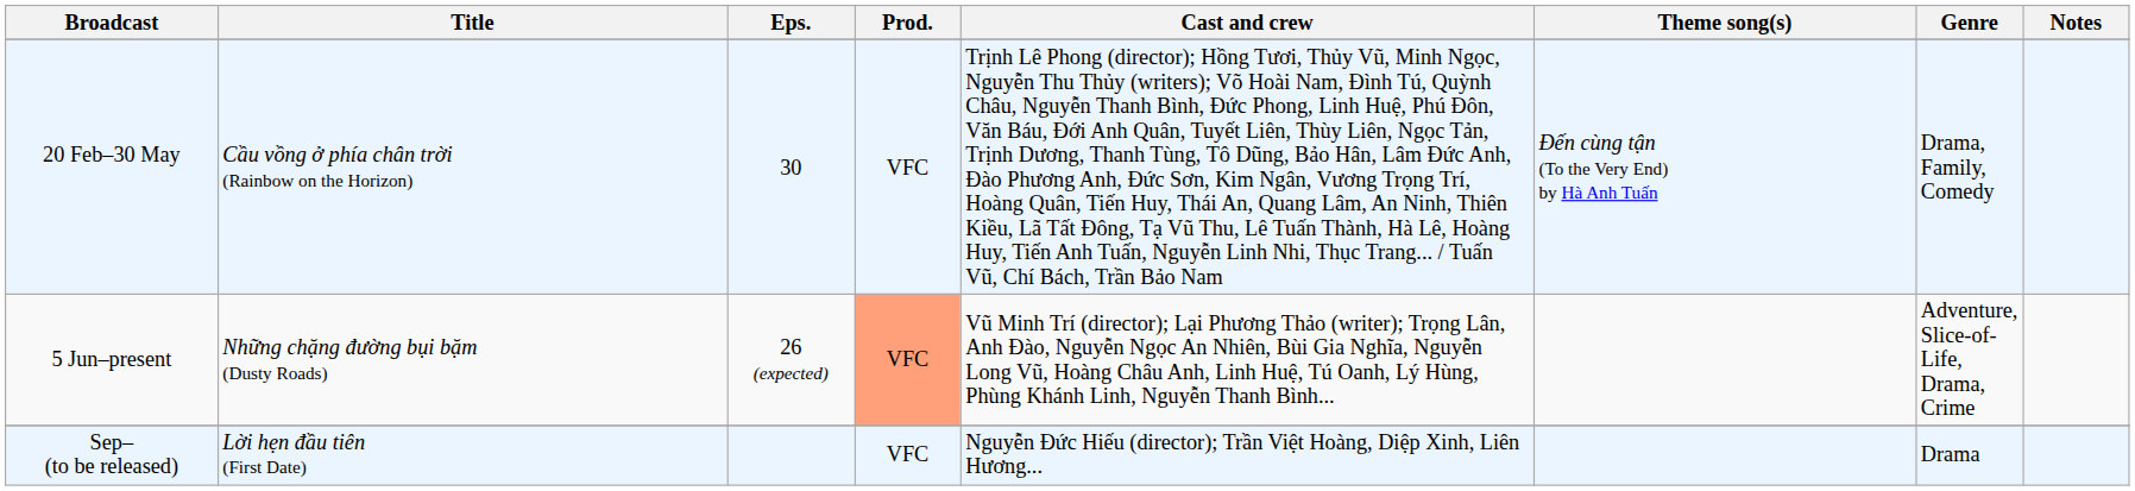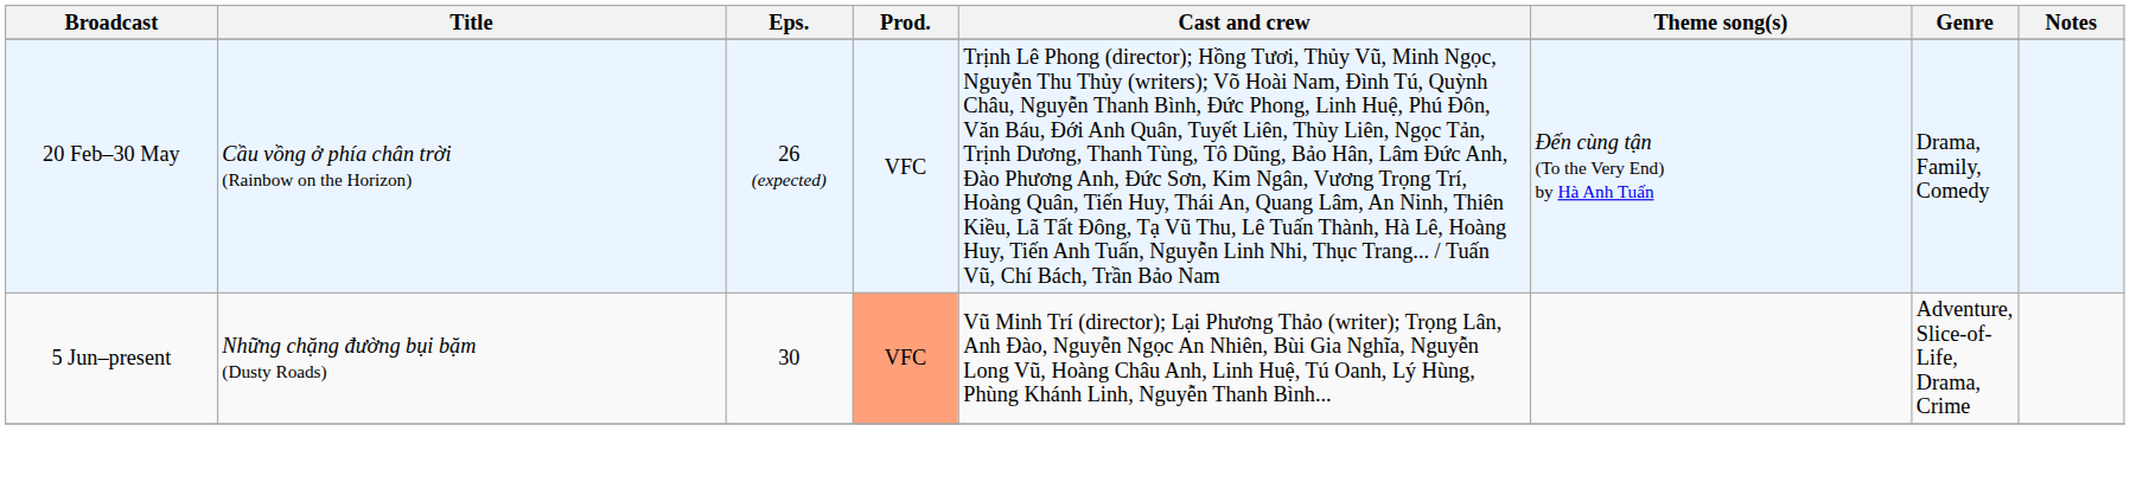20 Feb–30 May | Eps.: 30 -> 26 (expected)
5 Jun–present | Eps.: 26 (expected) -> 30
- row: Sep– (to be released) | Lời hẹn đầu tiên (First Date) | VFC | Nguyễn Đức Hiếu (director); Trần Việt Hoàng, Diệp Xinh, Liên Hương... | Drama
